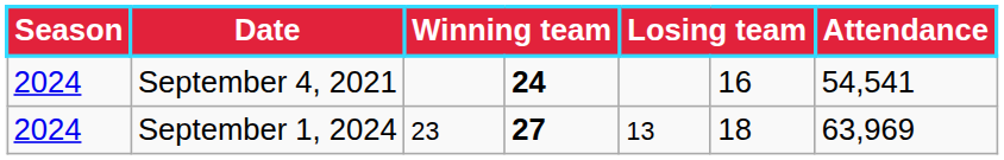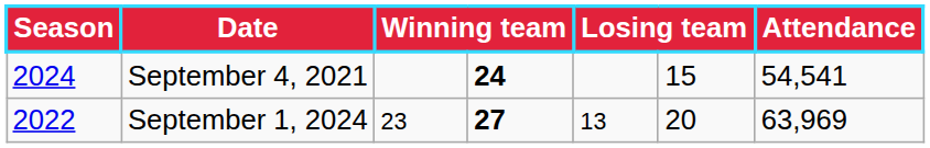September 4, 2021 | column 6: 16 -> 15
September 1, 2024 | Season: 2024 -> 2022
September 1, 2024 | column 6: 18 -> 20
